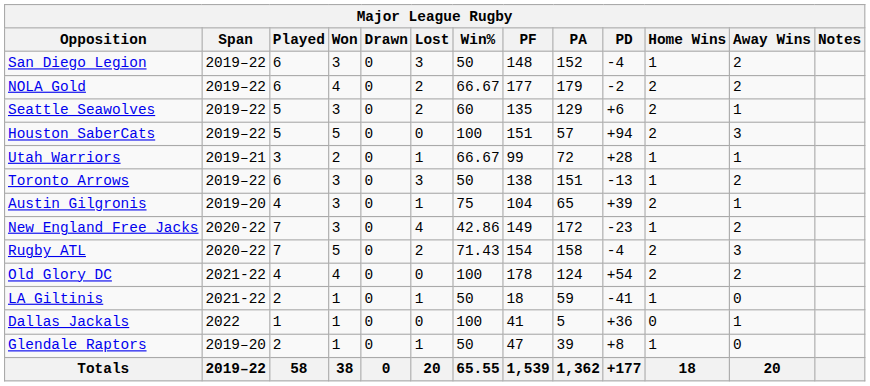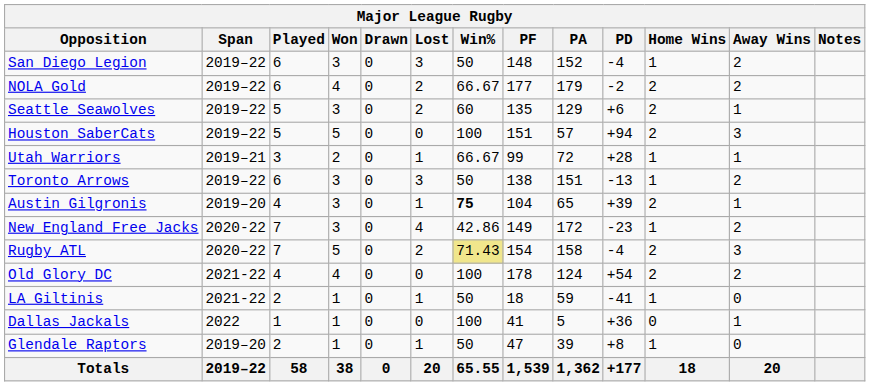Austin Gilgronis | Win%: normal -> bold
Rugby ATL | Win%: no background -> khaki background
